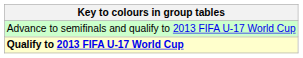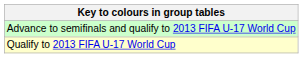Qualify to 2013 FIFA U-17 World Cup | column 1: bold -> normal
